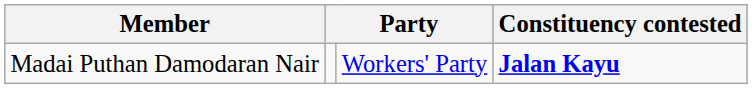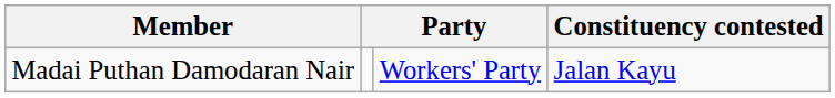Madai Puthan Damodaran Nair | Constituency contested: bold -> normal
